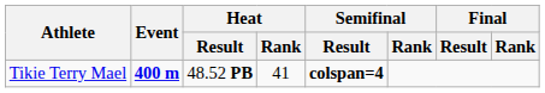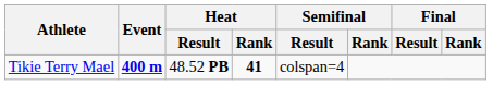Tikie Terry Mael | Heat / Rank: normal -> bold
Tikie Terry Mael | Semifinal / Result: bold -> normal
